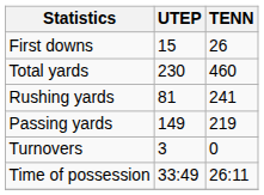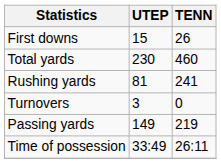rows swapped: Passing yards <-> Turnovers
